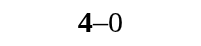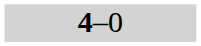row 1 | column 1: no background -> lightgrey background
